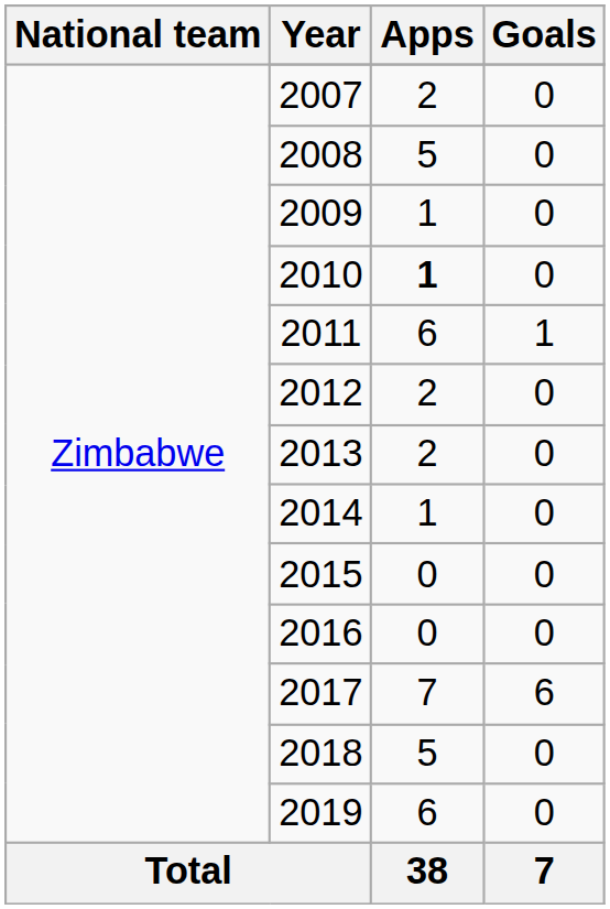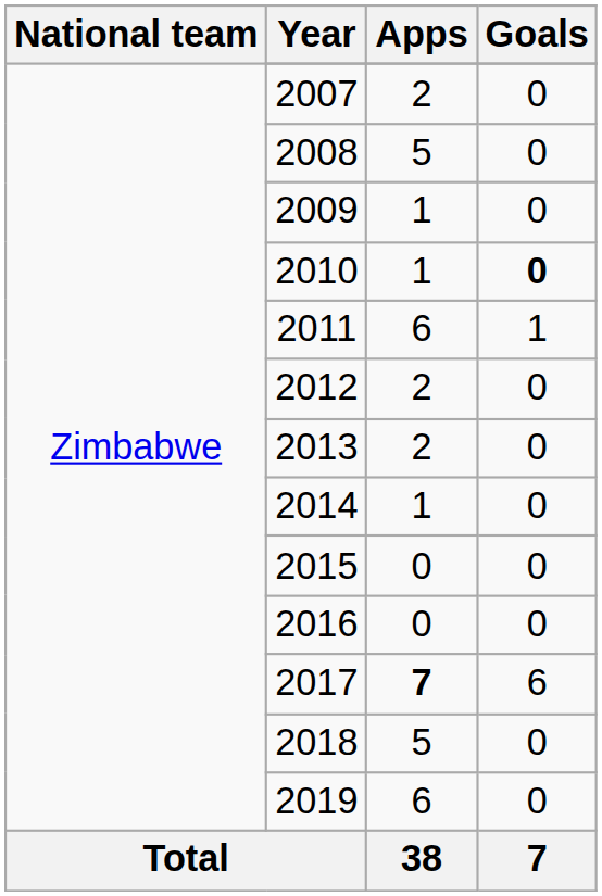2010 | Apps: bold -> normal
2010 | Goals: normal -> bold
2017 | Apps: normal -> bold
